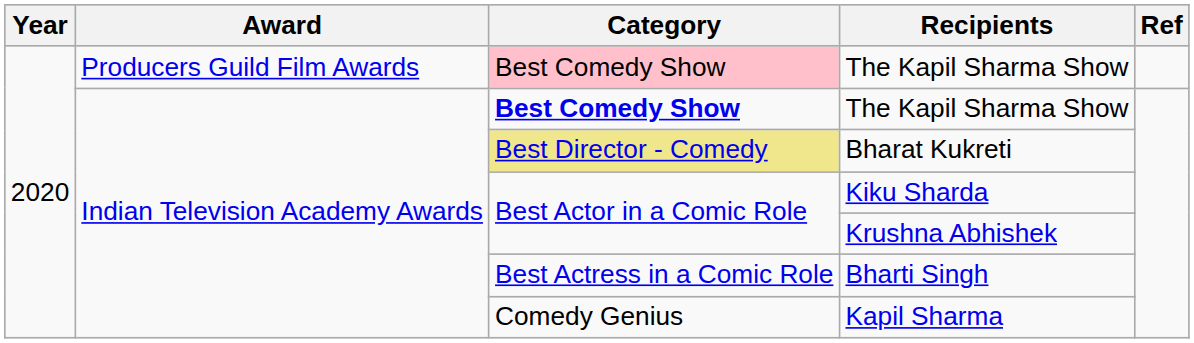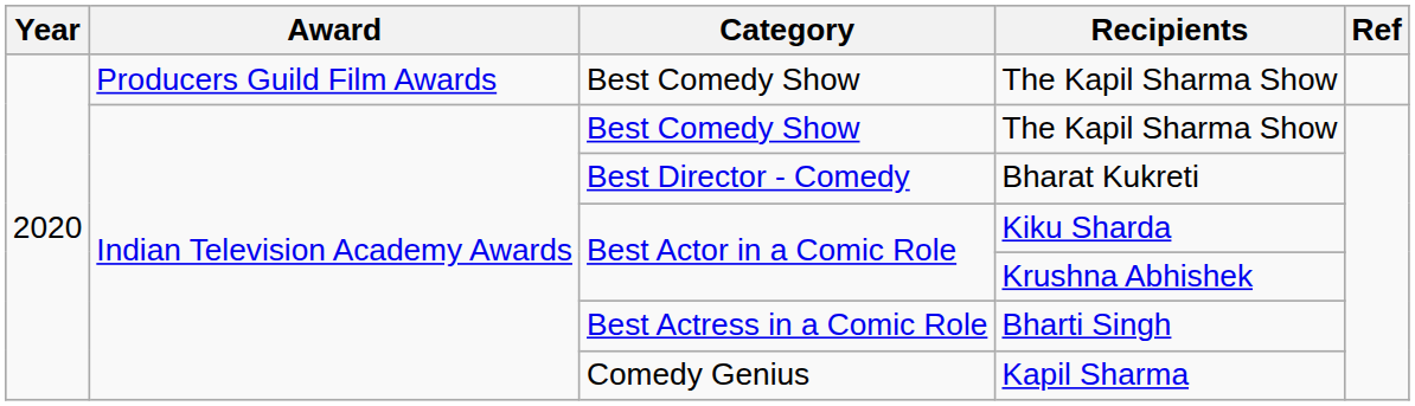Producers Guild Film Awards / The Kapil Sharma Show | Category: pink background -> no background
Indian Television Academy Awards / The Kapil Sharma Show | Category: bold -> normal
Bharat Kukreti | Category: khaki background -> no background
